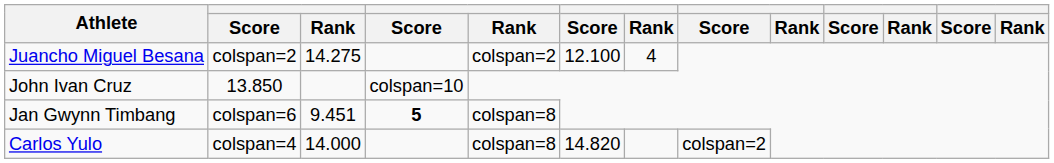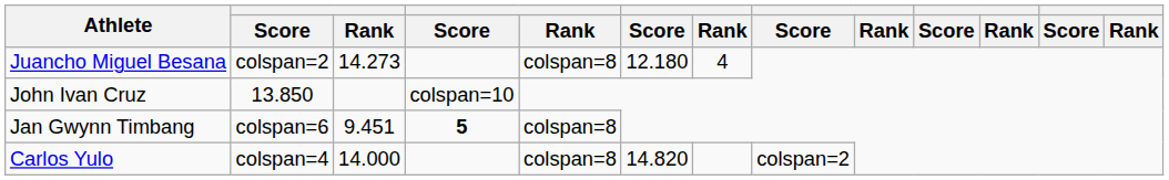Juancho Miguel Besana | column 3: 14.275 -> 14.273
Juancho Miguel Besana | column 5: colspan=2 -> colspan=8
Juancho Miguel Besana | column 6: 12.100 -> 12.180
